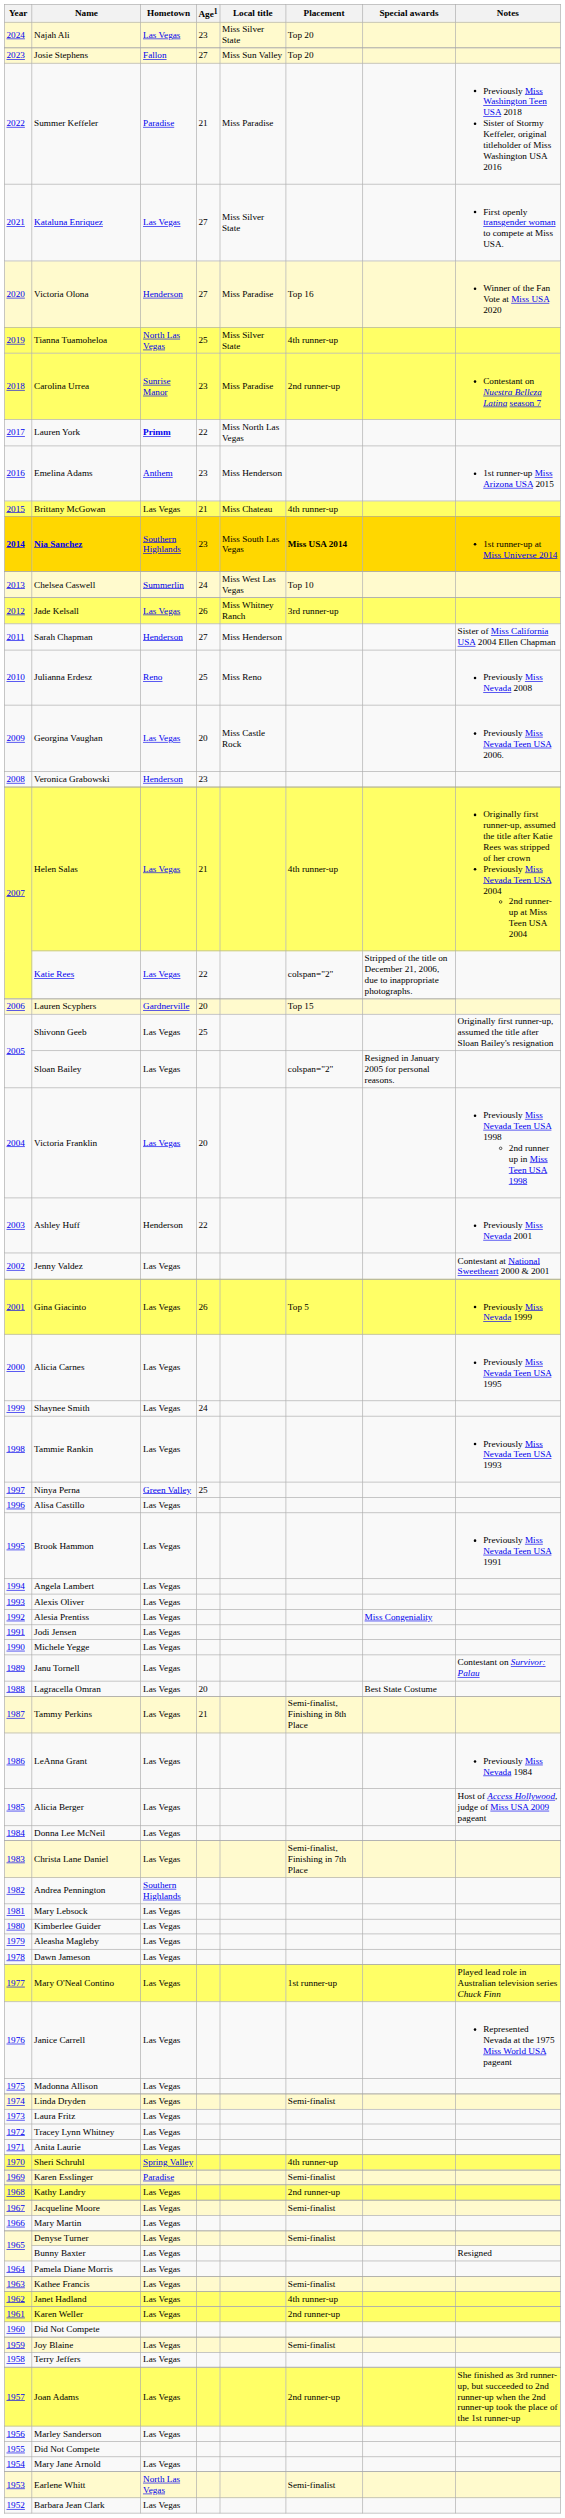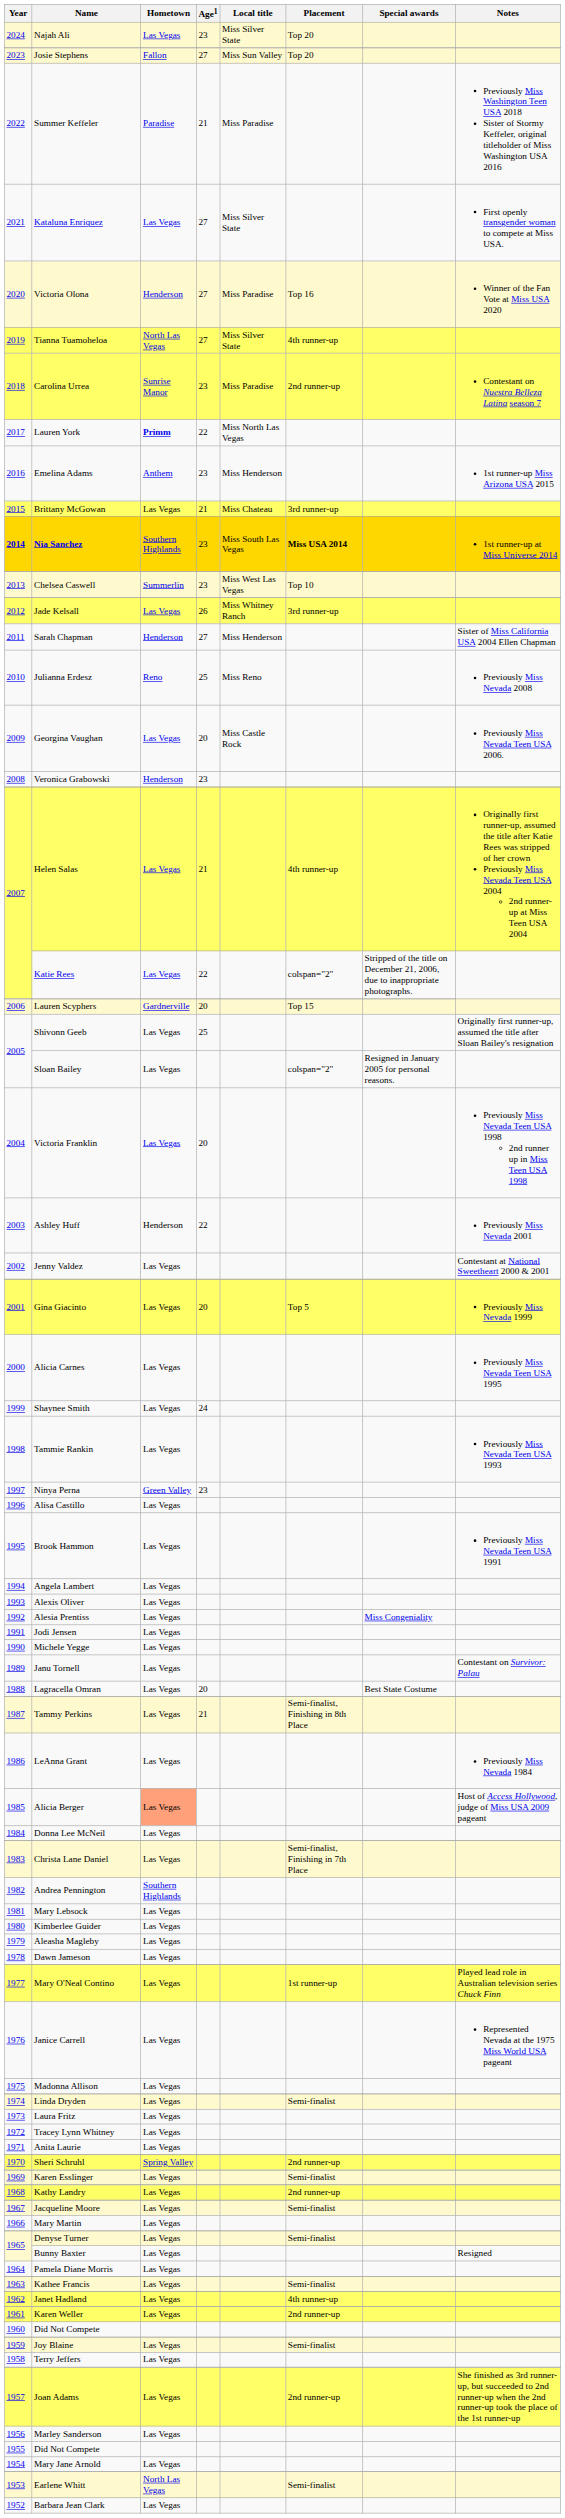Tianna Tuamoheloa | Age1: 25 -> 27
Brittany McGowan | Placement: 4th runner-up -> 3rd runner-up
Chelsea Caswell | Age1: 24 -> 23
Gina Giacinto | Age1: 26 -> 20
Ninya Perna | Age1: 25 -> 23
Alicia Berger | Hometown: no background -> lightsalmon background
Sheri Schruhl | Placement: 4th runner-up -> 2nd runner-up
Karen Esslinger | Hometown: Paradise -> Las Vegas
